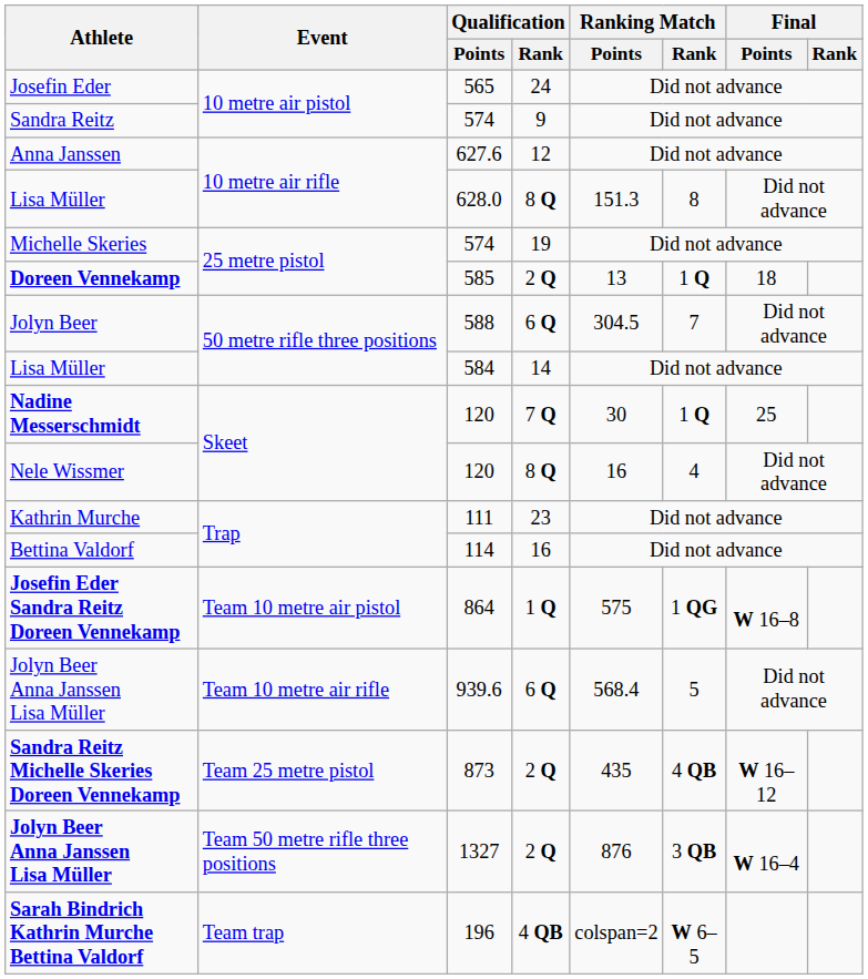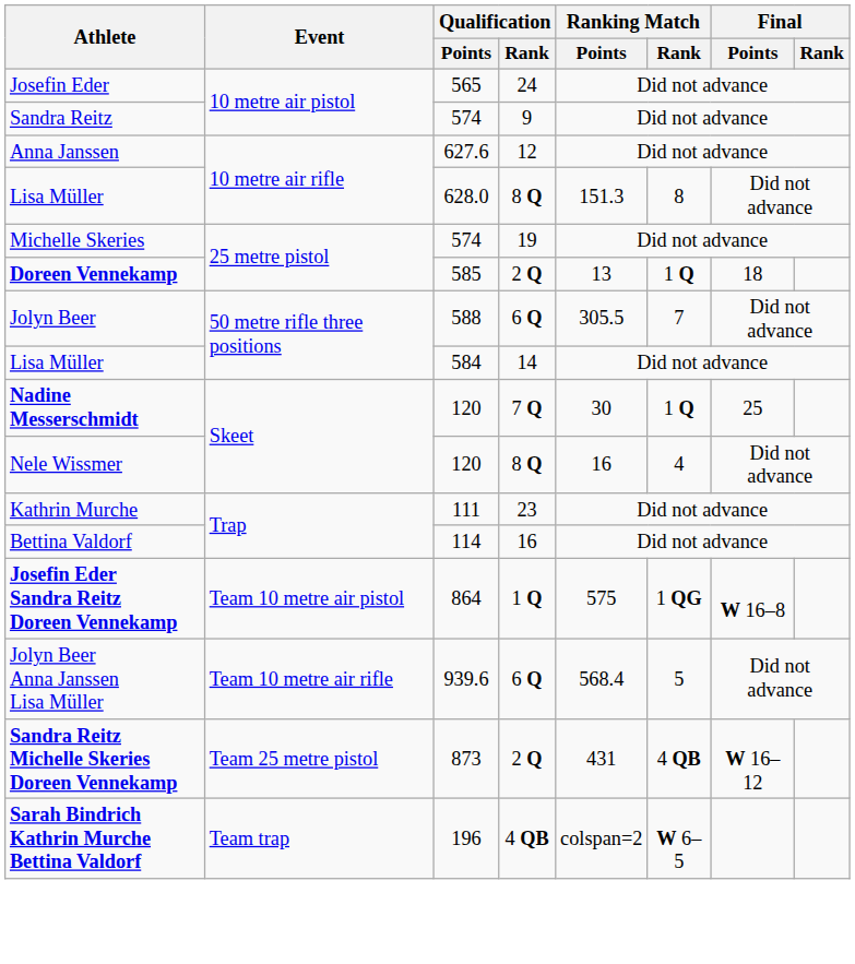Jolyn Beer | Ranking Match / Points: 304.5 -> 305.5
Sandra Reitz Michelle Skeries Doreen Vennekamp | Ranking Match / Points: 435 -> 431
- row: Jolyn Beer Anna Janssen Lisa Müller | Team 50 metre rifle three positions | 1327 | 2 Q | 876 | 3 QB | W 16–4
